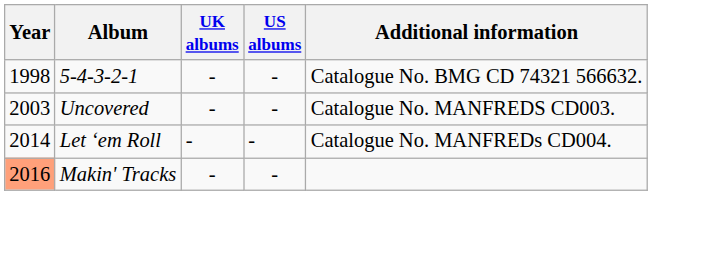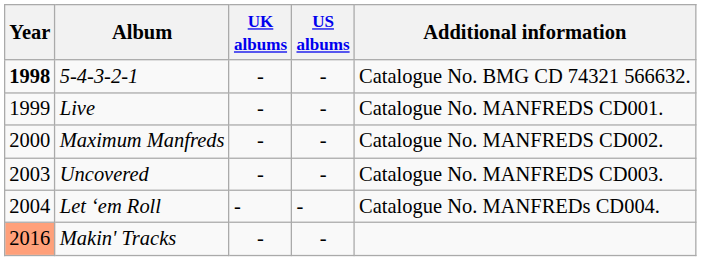5-4-3-2-1 | Year: normal -> bold
+ row: 1999 | Live | - | - | Catalogue No. MANFREDS CD001.
+ row: 2000 | Maximum Manfreds | - | - | Catalogue No. MANFREDS CD002.
Let ‘em Roll | Year: 2014 -> 2004
